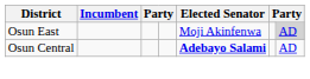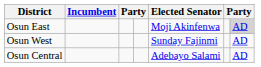+ row: Osun West | Sunday Fajinmi | AD
Osun Central | Elected Senator: bold -> normal
